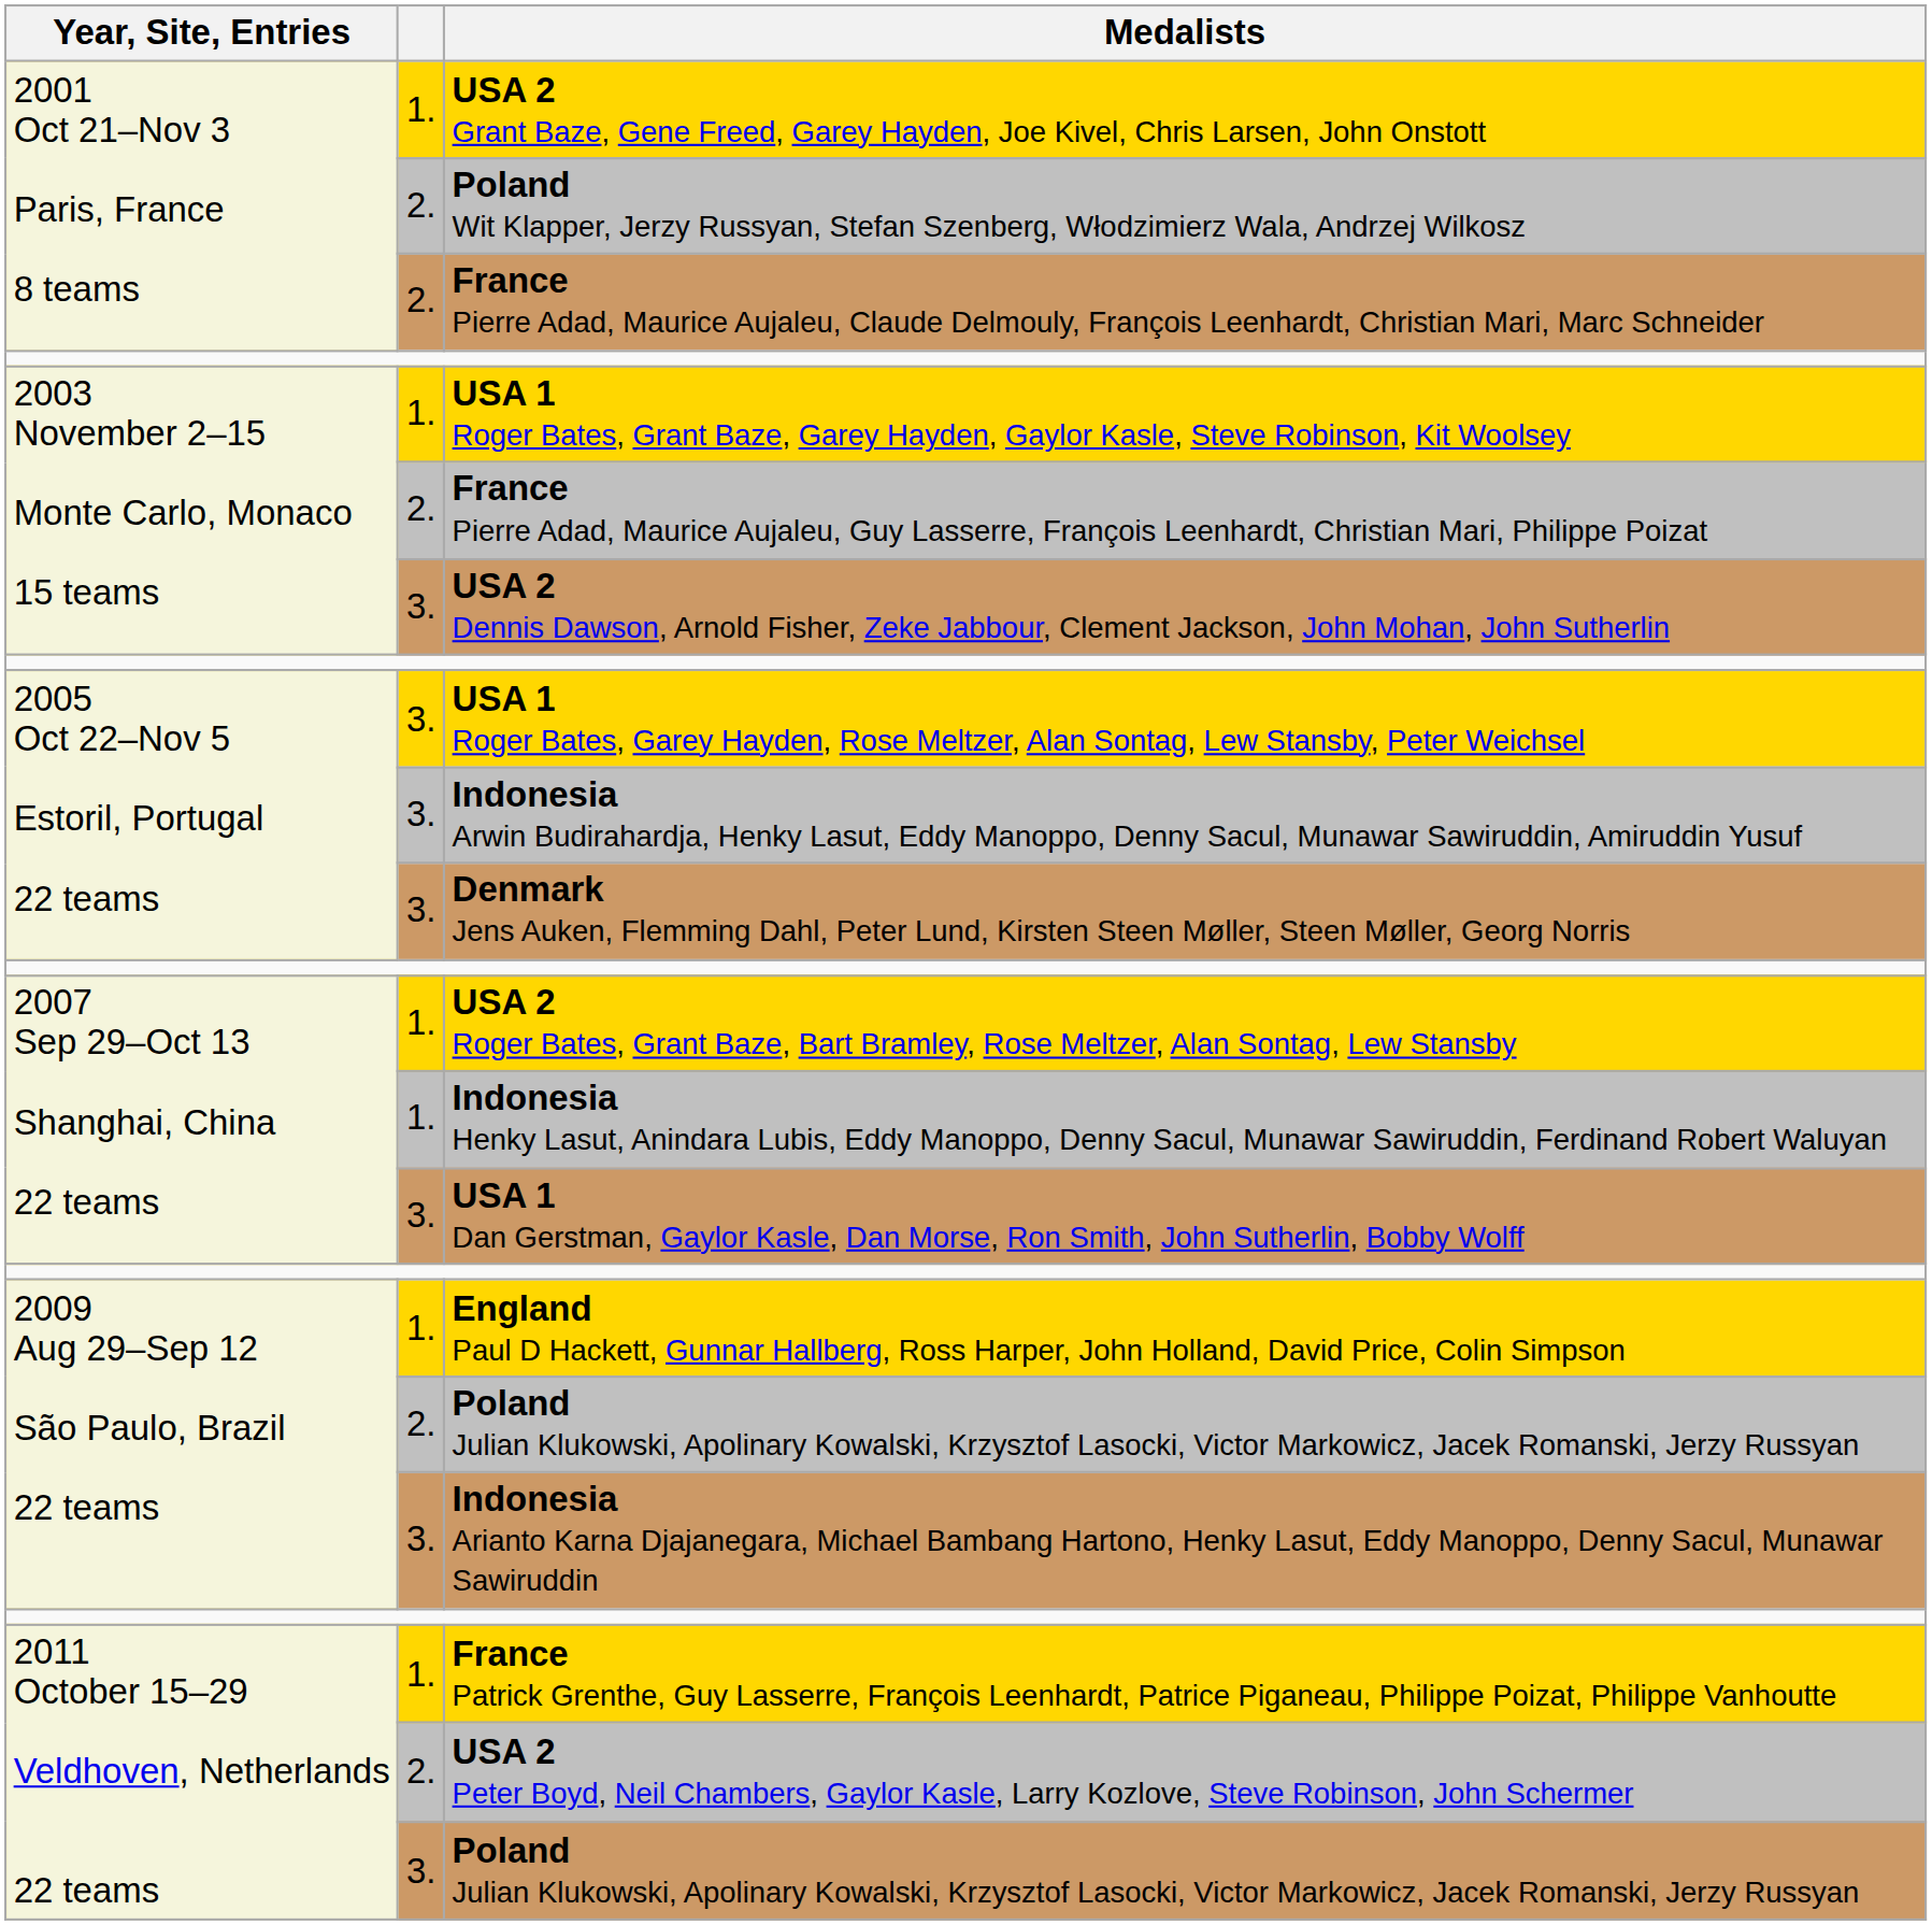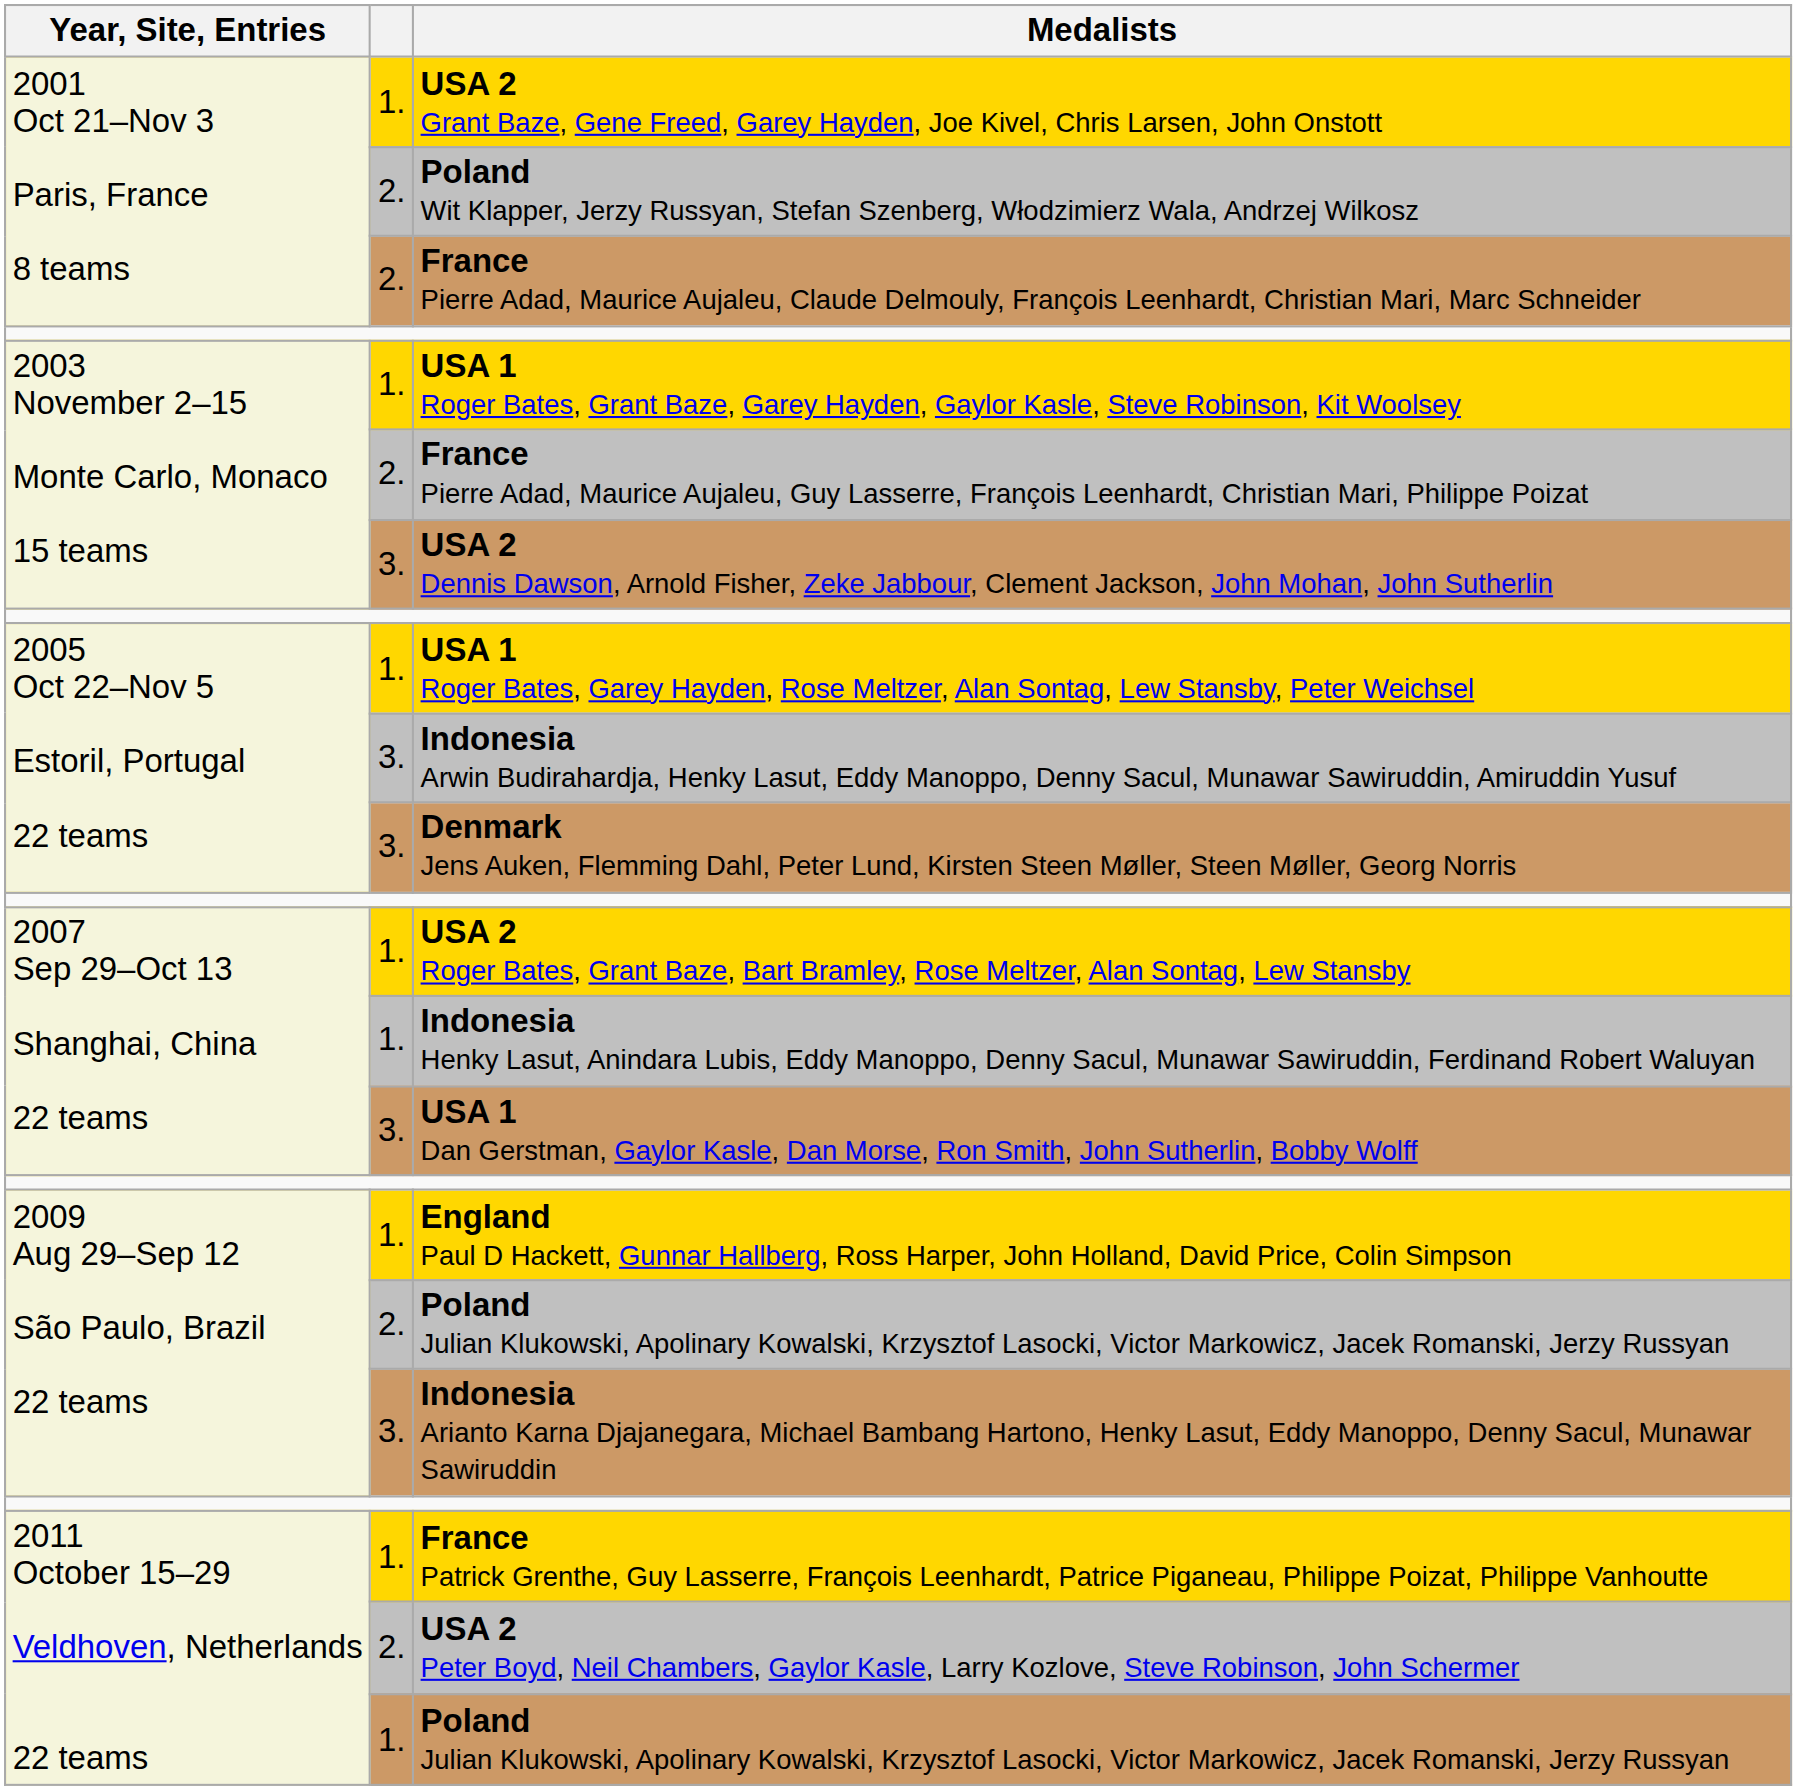row 10 | column 2: 3. -> 1.
row 24 | column 2: 3. -> 1.
